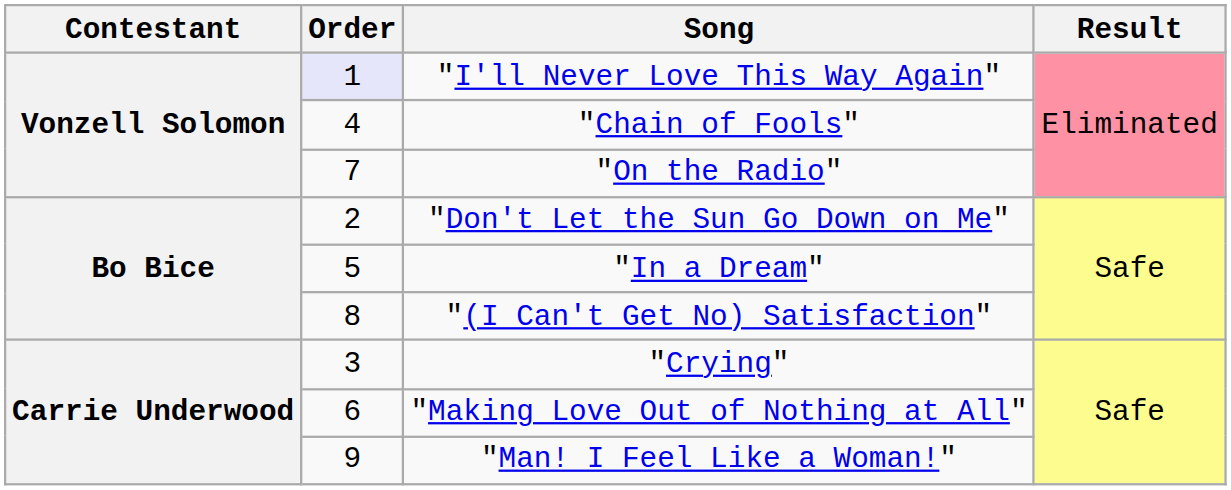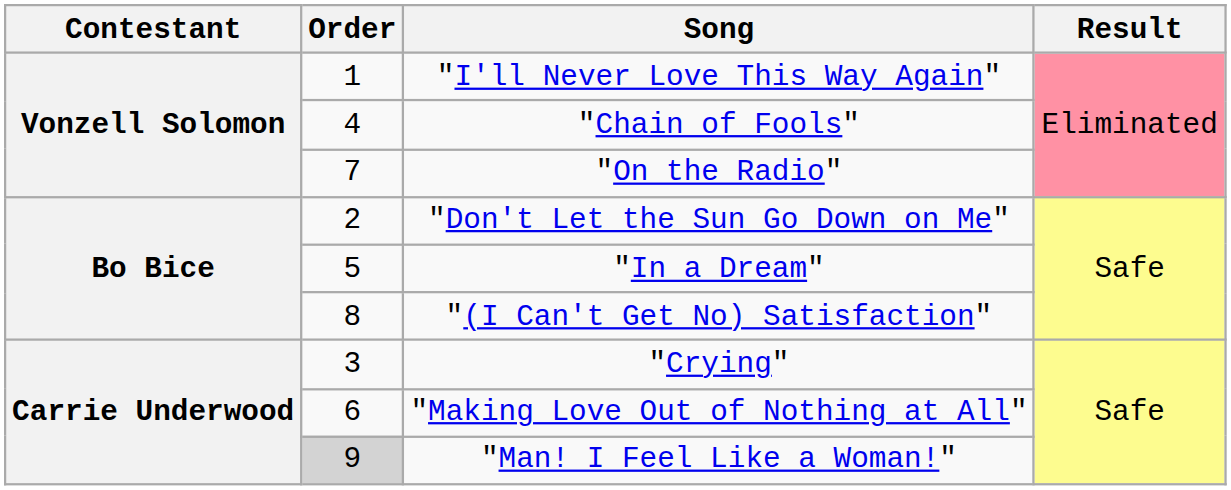"I'll Never Love This Way Again" | Order: lavender background -> no background
"Man! I Feel Like a Woman!" | Order: no background -> lightgrey background
